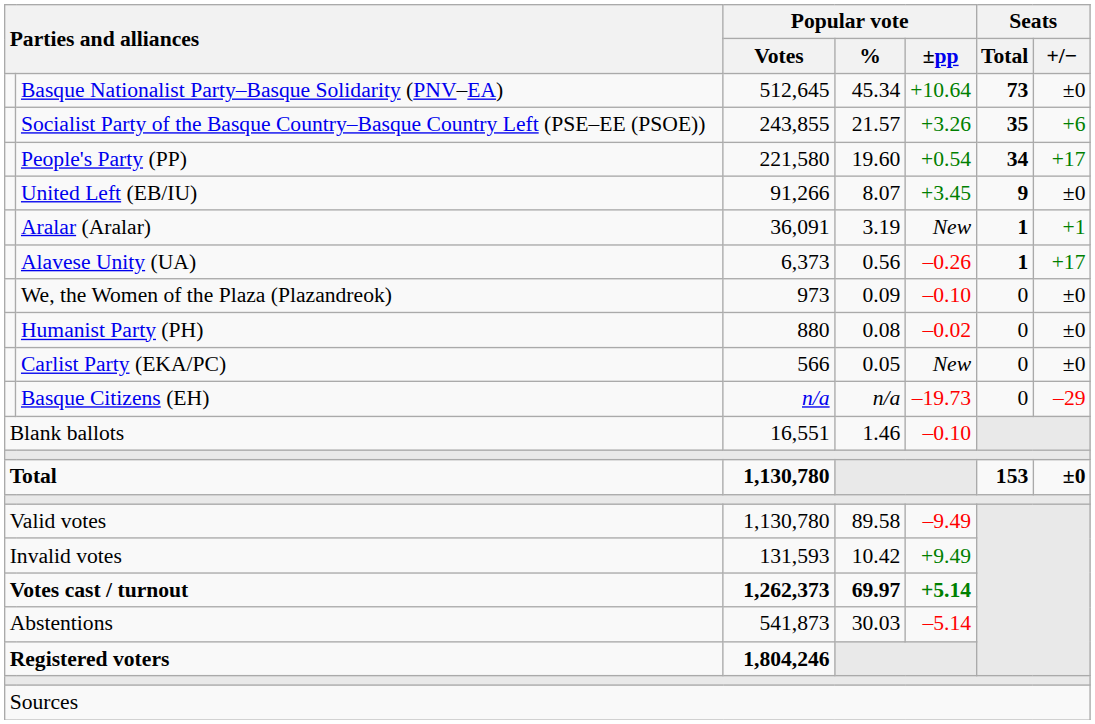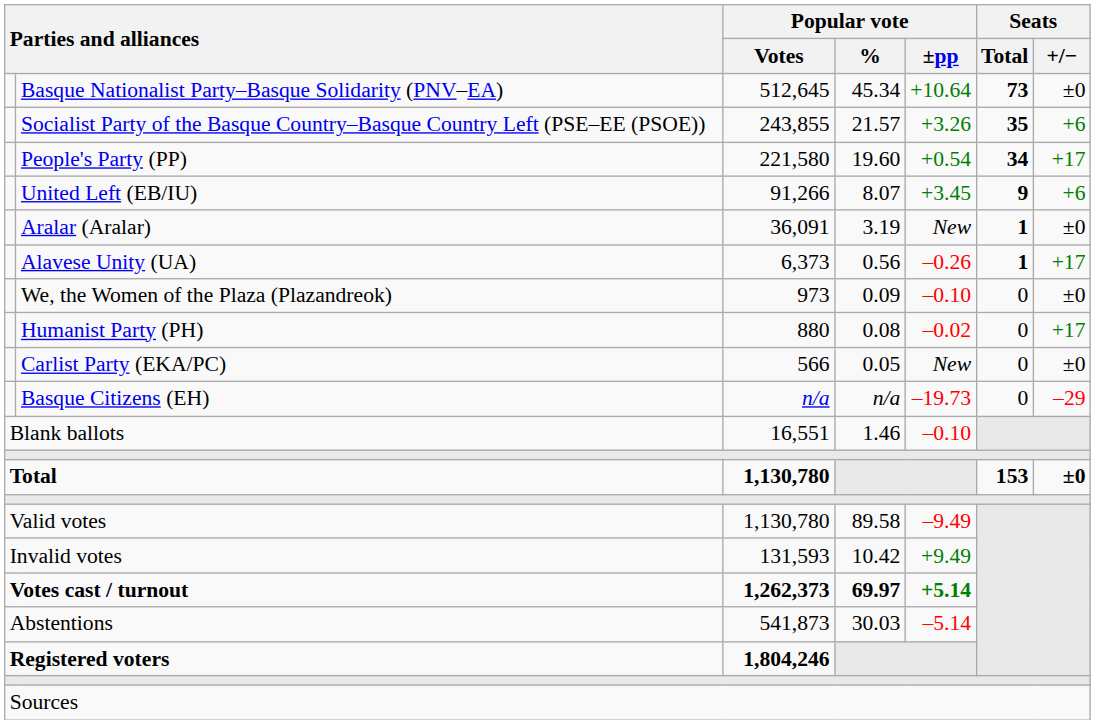United Left (EB/IU) | Seats / +/−: ±0 -> +6
Aralar (Aralar) | Seats / +/−: +1 -> ±0
Humanist Party (PH) | Seats / +/−: ±0 -> +17
